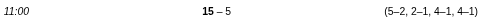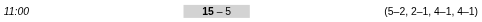11:00 | column 2: no background -> lightgrey background
